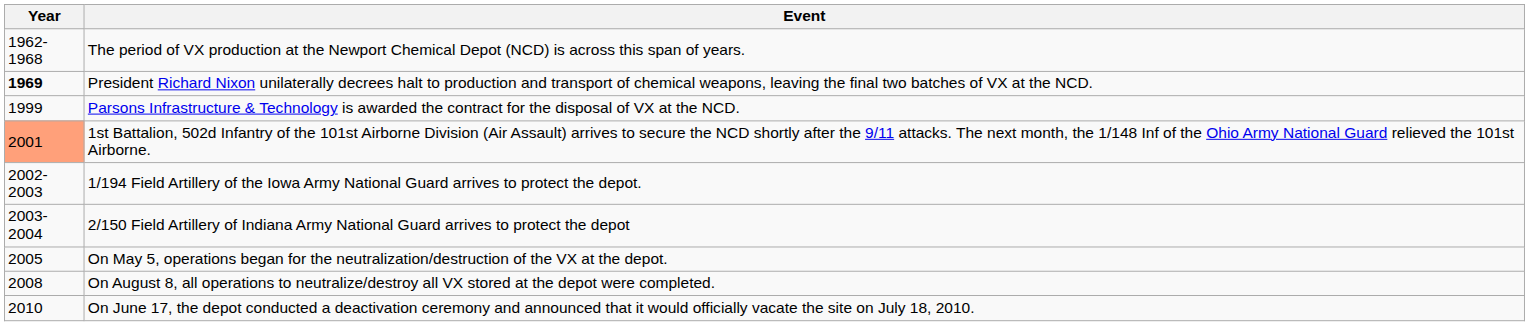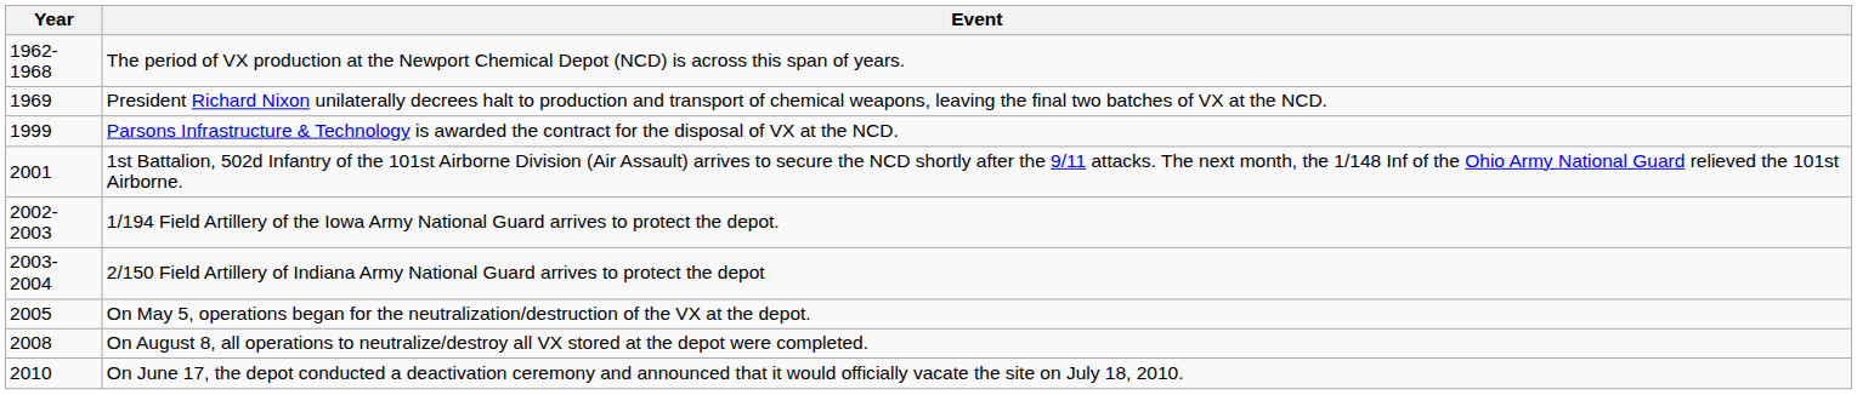row 3 | Year: bold -> normal
row 5 | Year: lightsalmon background -> no background
